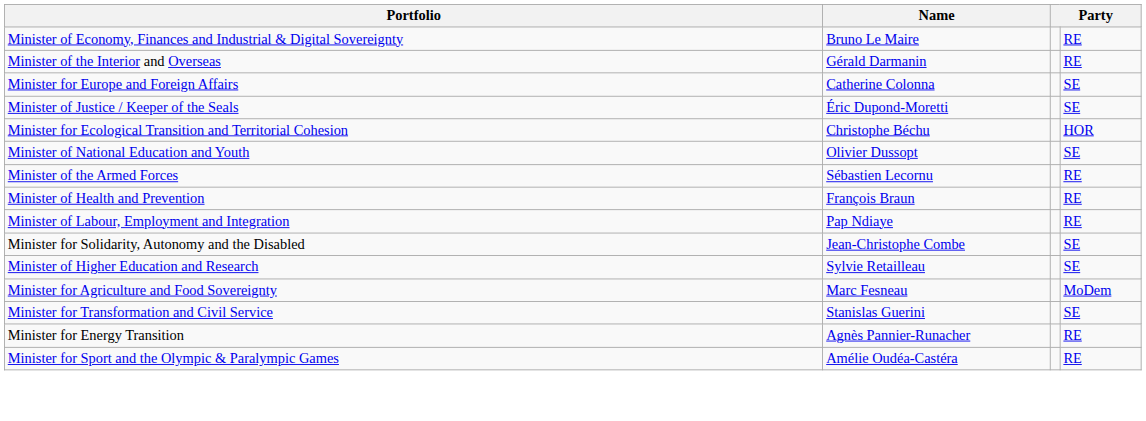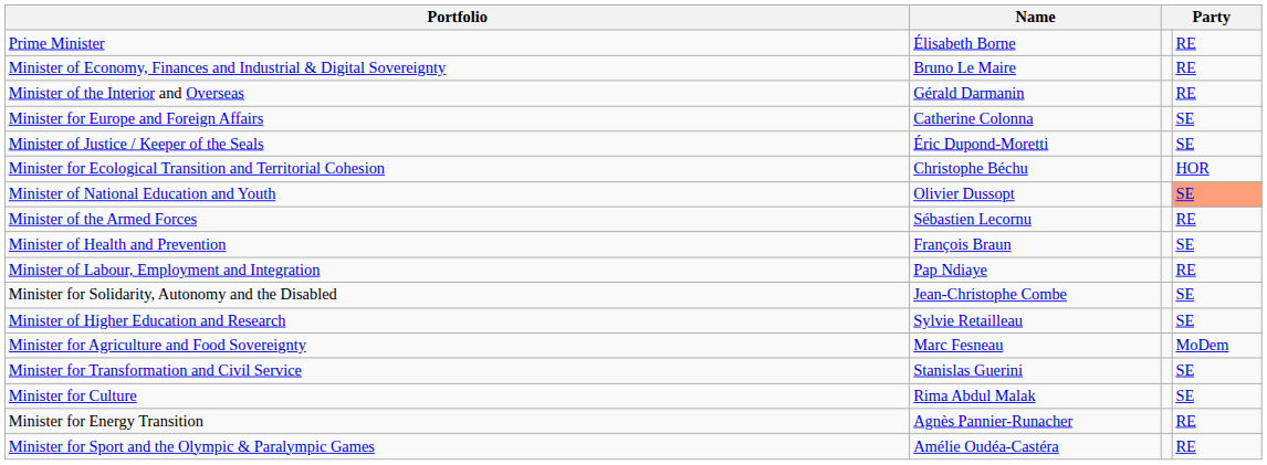+ row: Prime Minister | Élisabeth Borne | RE
Minister of National Education and Youth | column 4: no background -> lightsalmon background
Minister of Health and Prevention | column 4: RE -> SE
+ row: Minister for Culture | Rima Abdul Malak | SE
